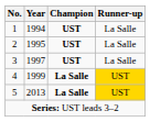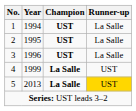3 | Year: 1997 -> 1996
4 | Runner-up: gold background -> no background
